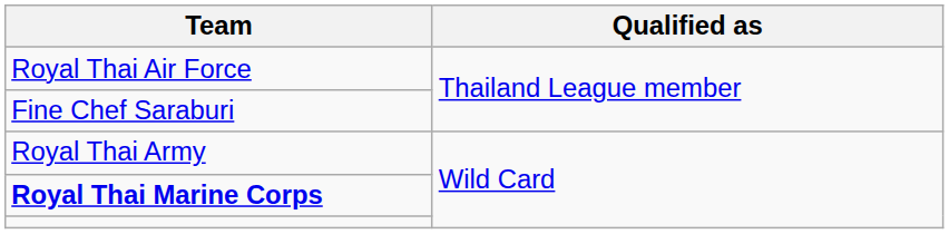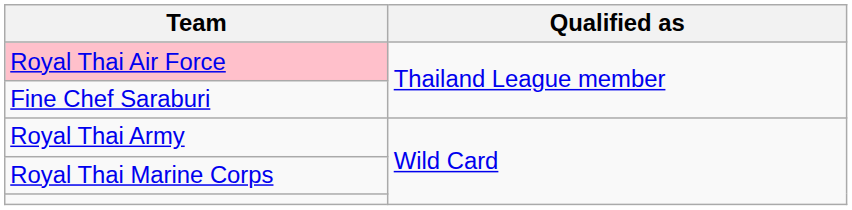Royal Thai Air Force | Team: no background -> pink background
Royal Thai Marine Corps | Team: bold -> normal
